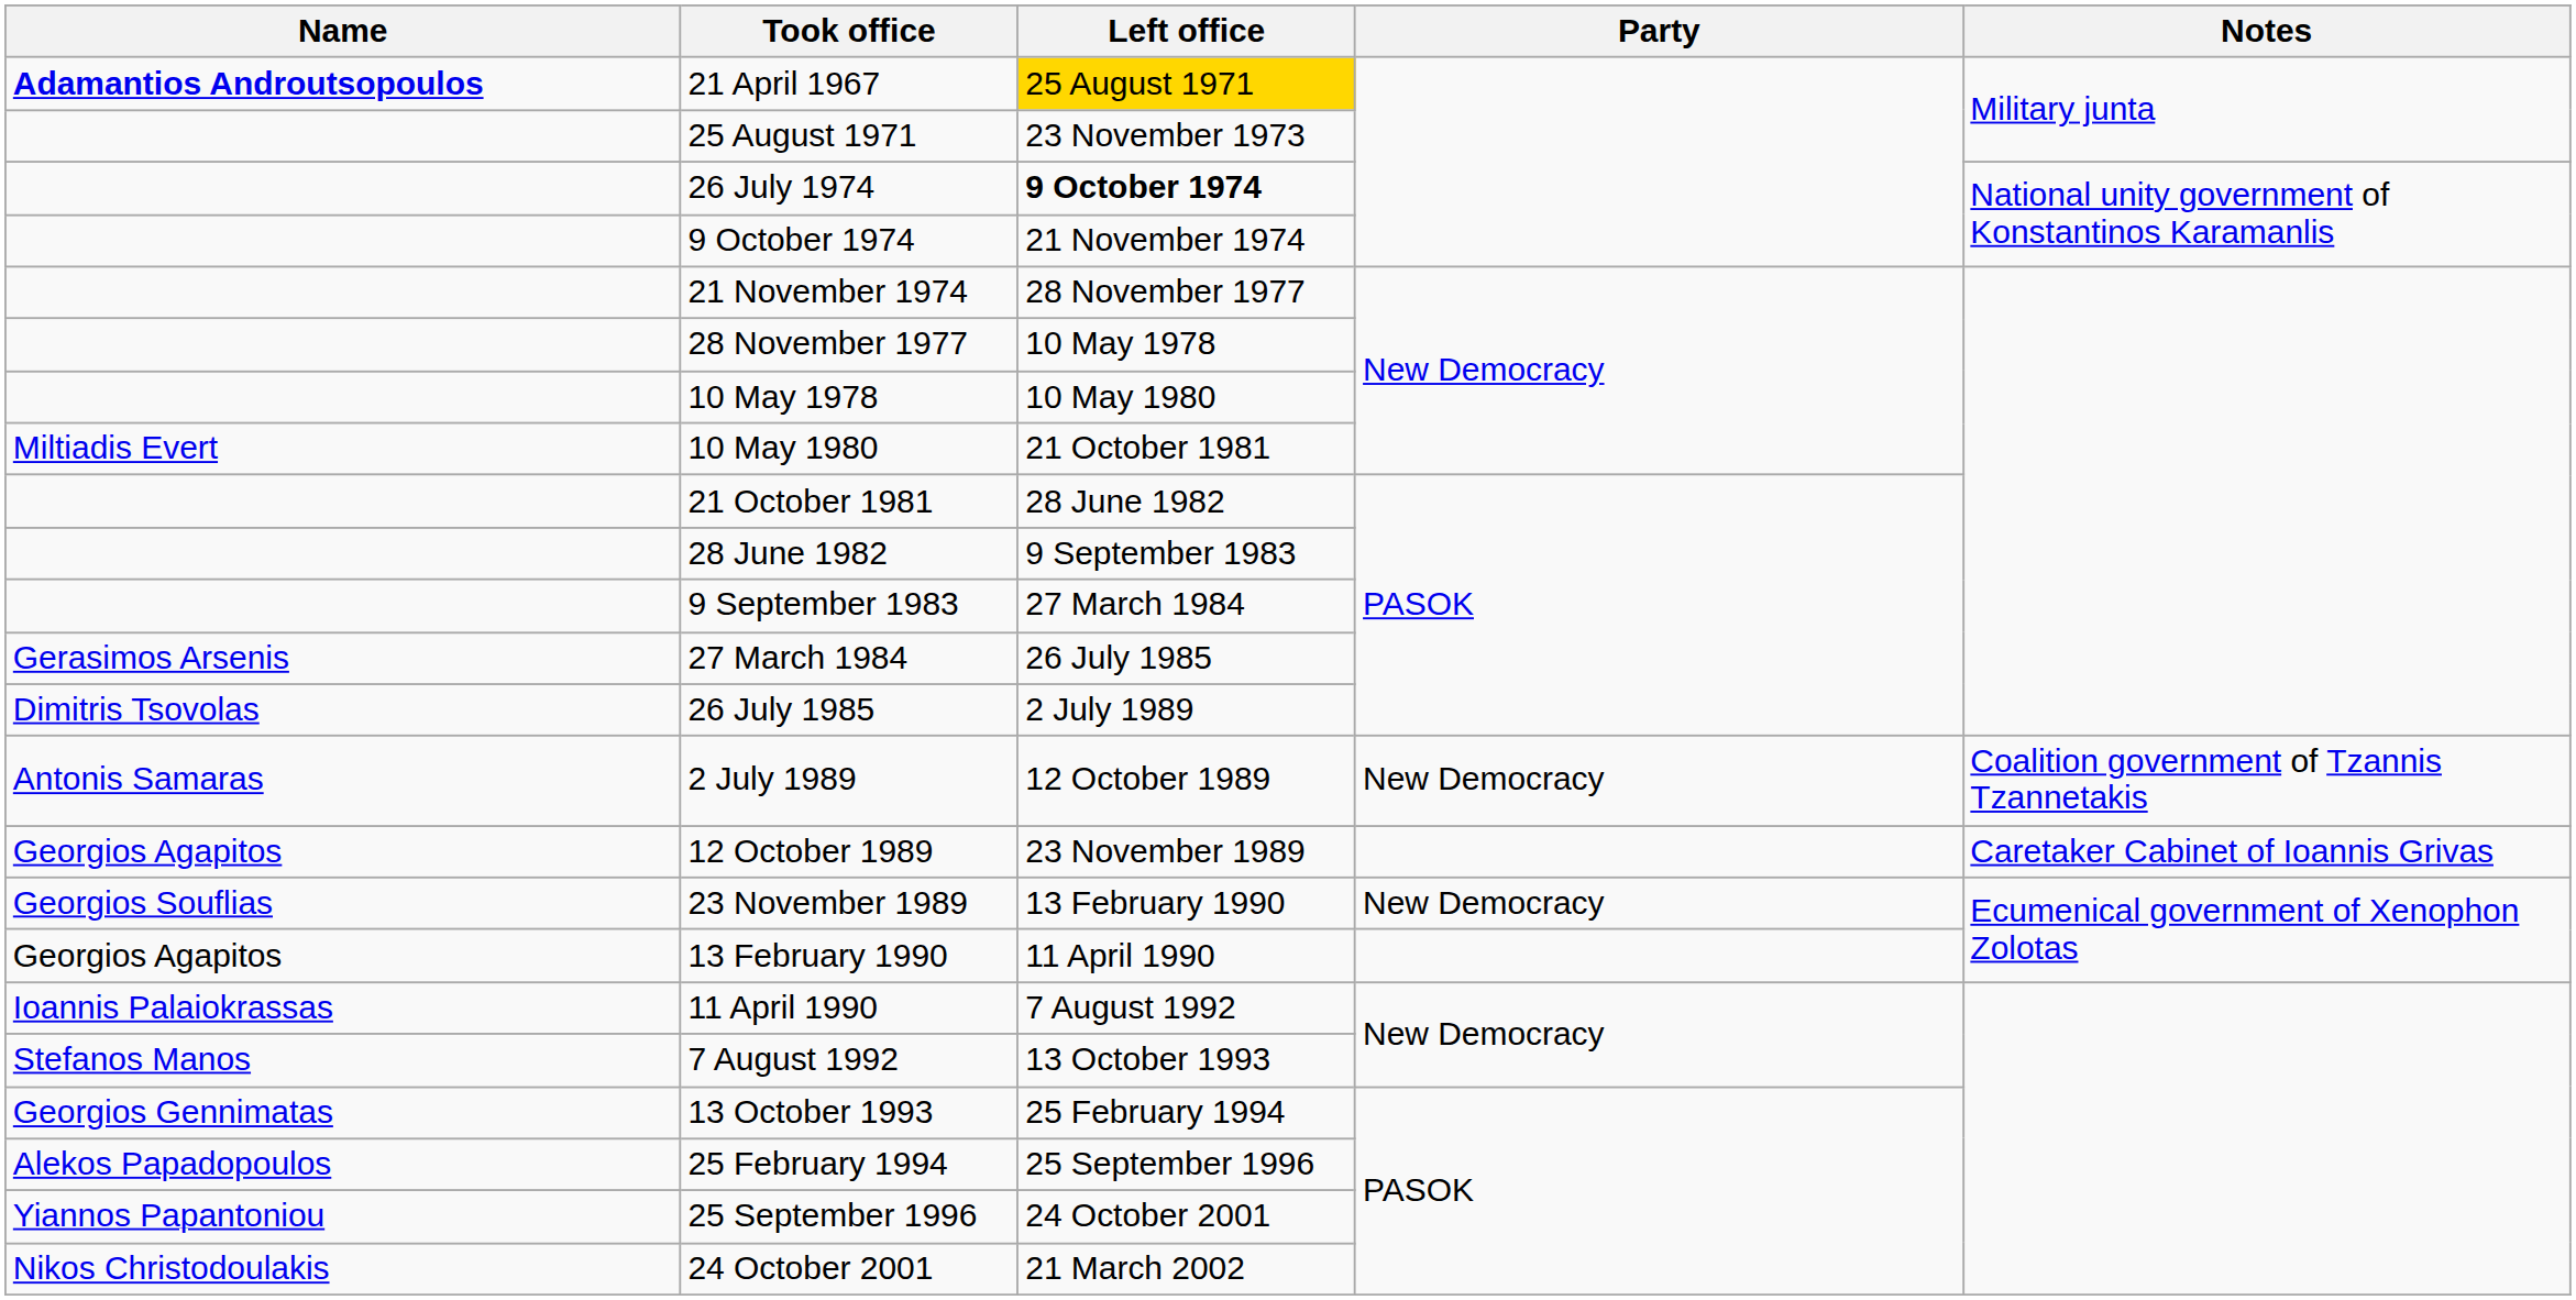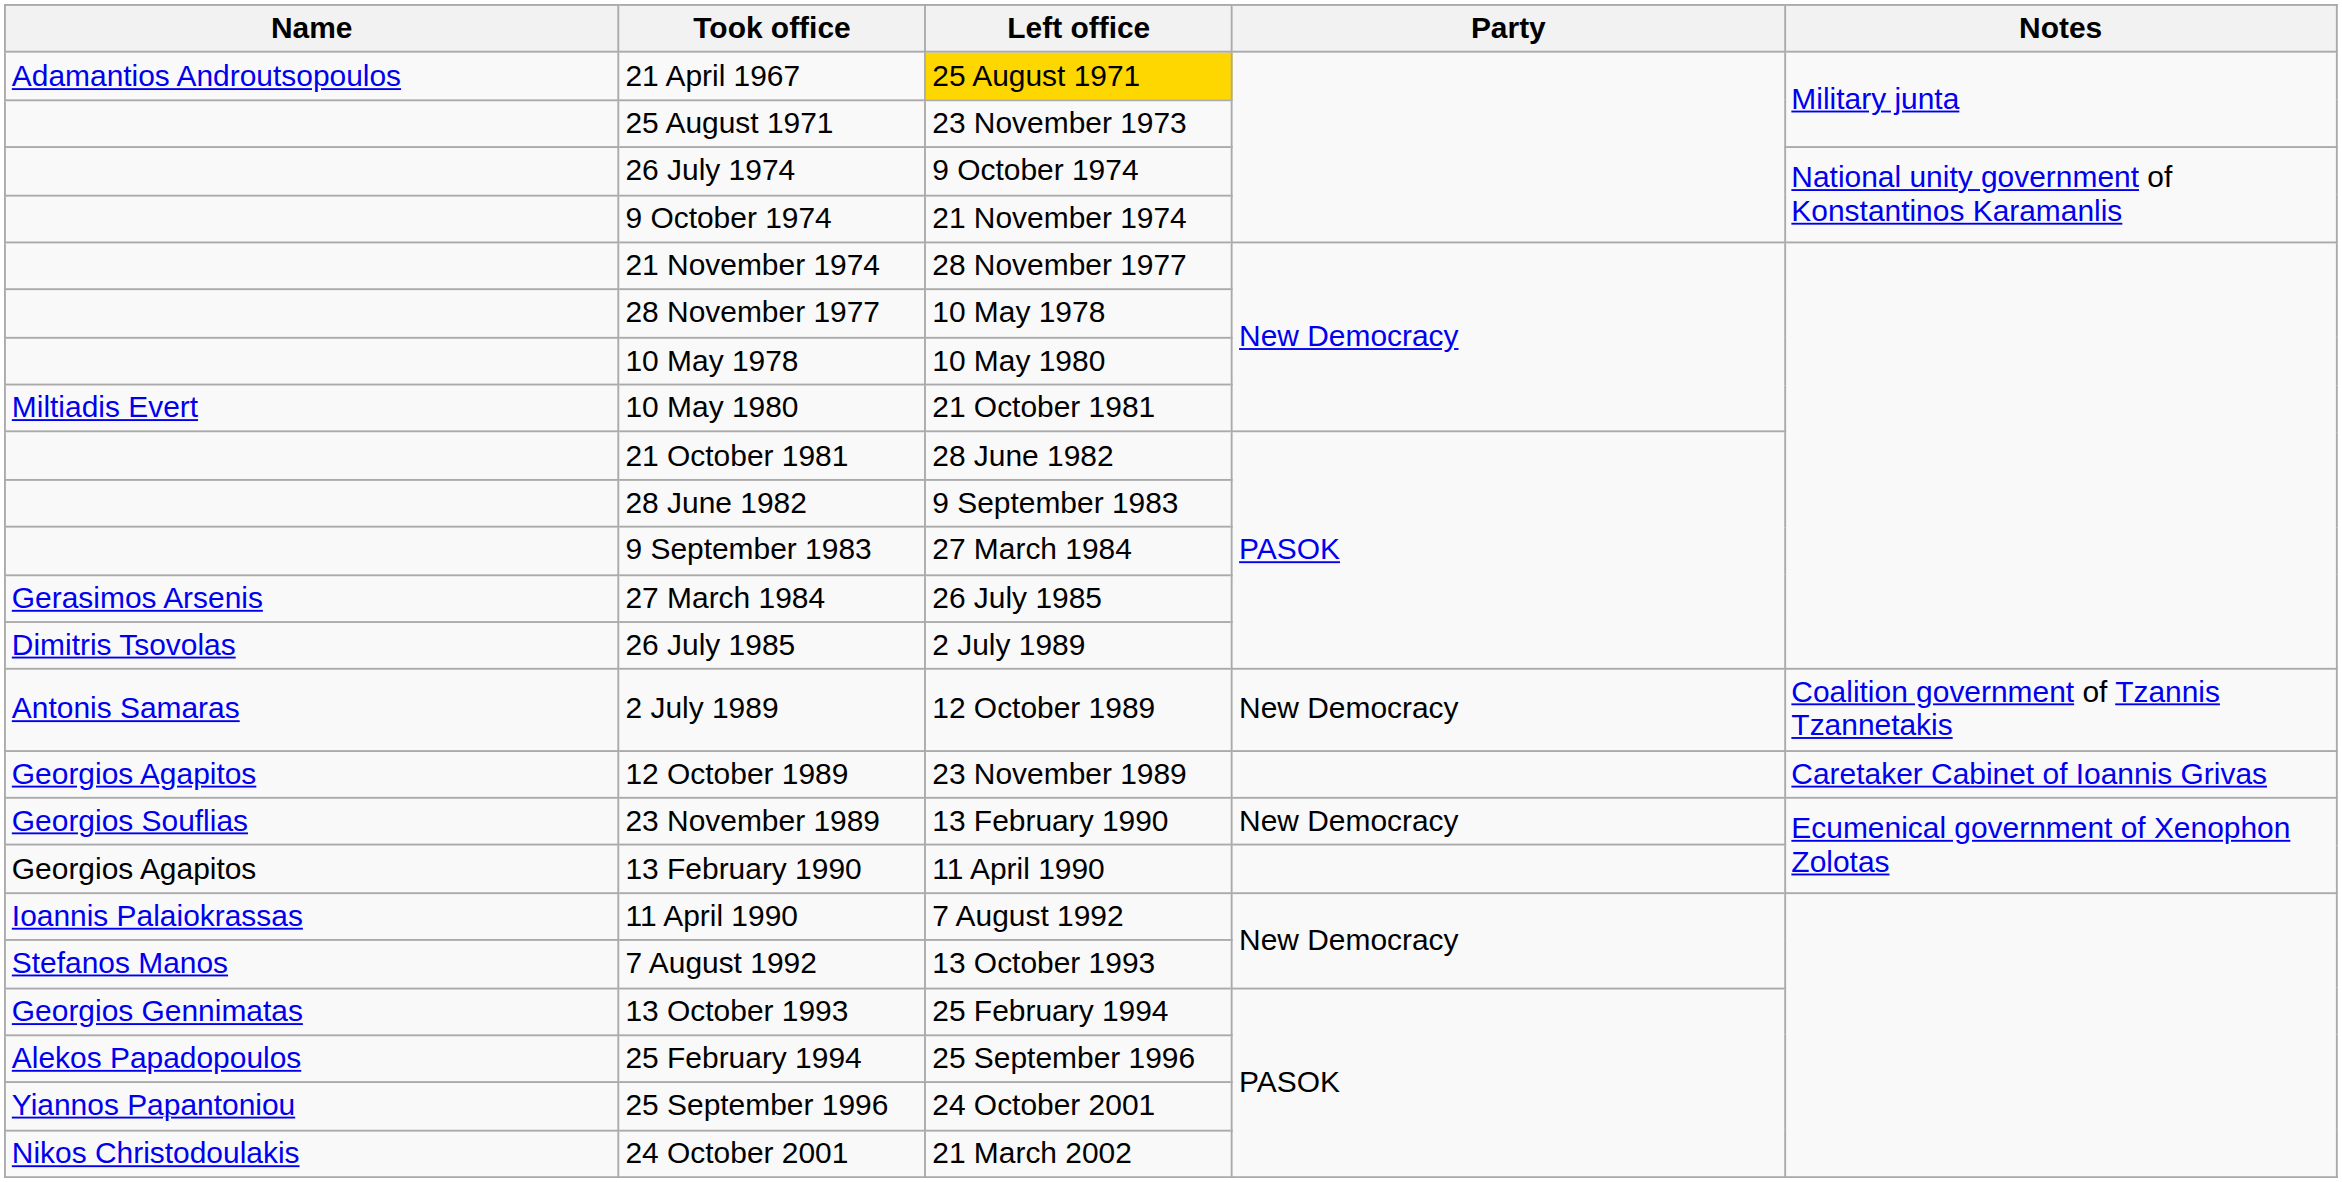21 April 1967 | Name: bold -> normal
26 July 1974 | Left office: bold -> normal
